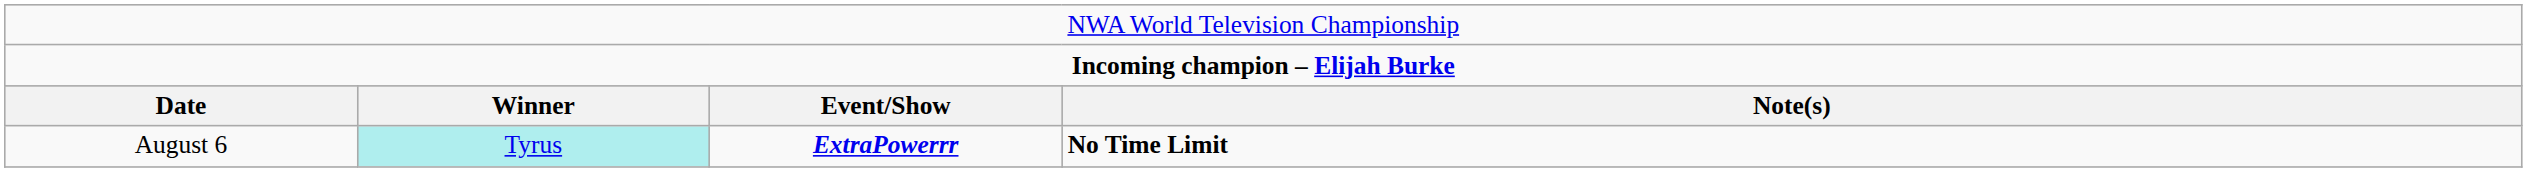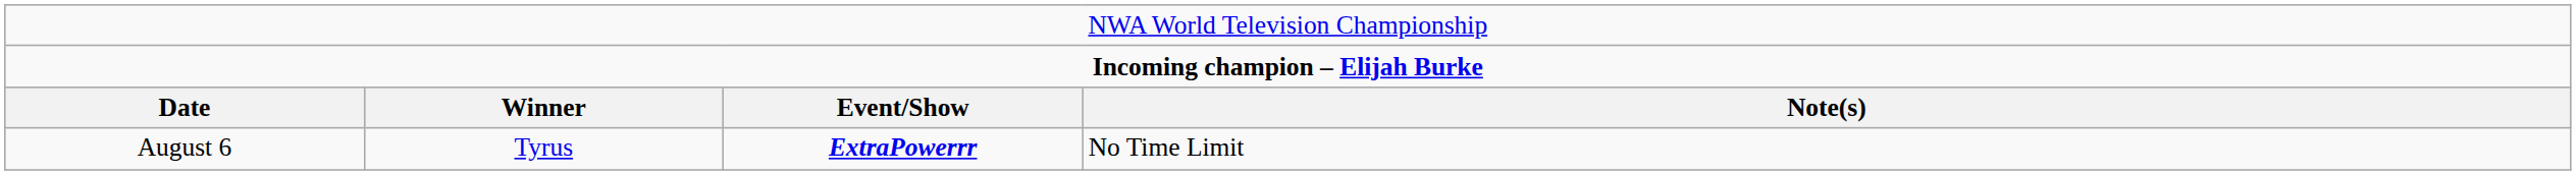August 6 | column 2: paleturquoise background -> no background
August 6 | column 4: bold -> normal
